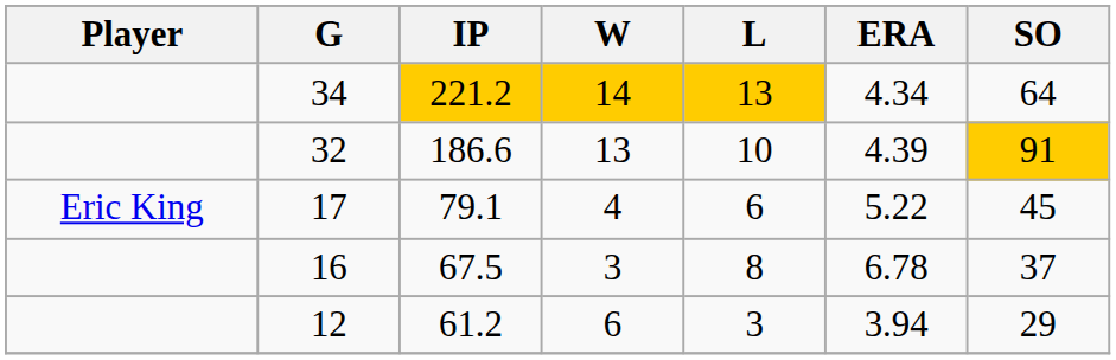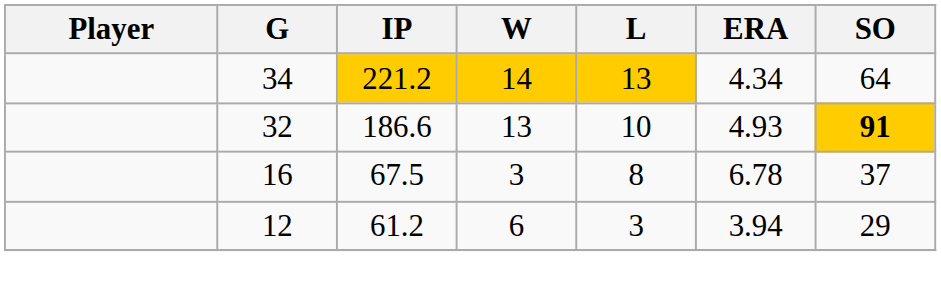32 | ERA: 4.39 -> 4.93
32 | SO: normal -> bold
- row: Eric King | 17 | 79.1 | 4 | 6 | 5.22 | 45
